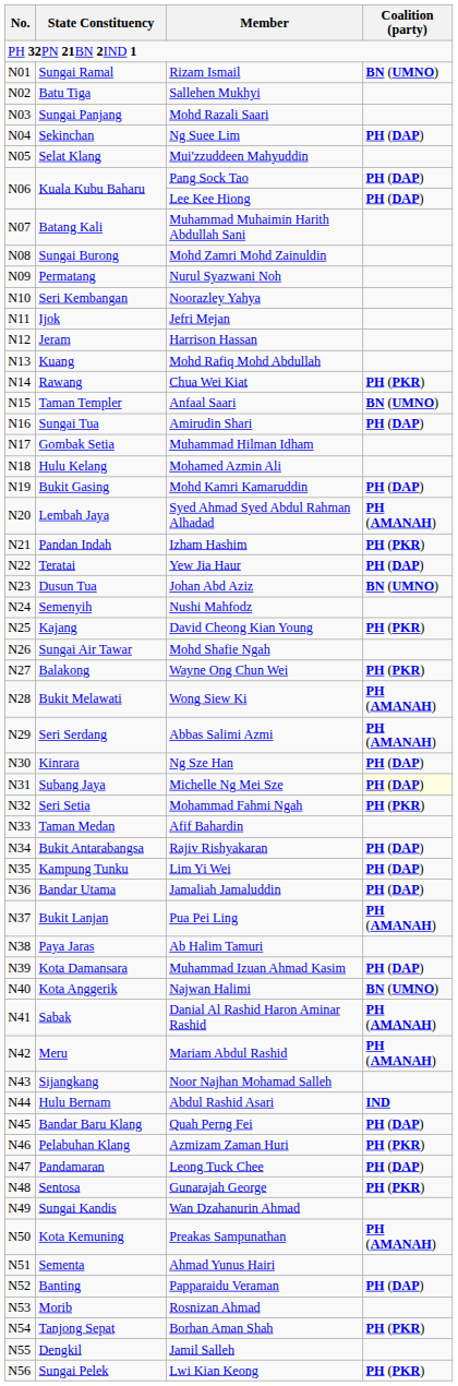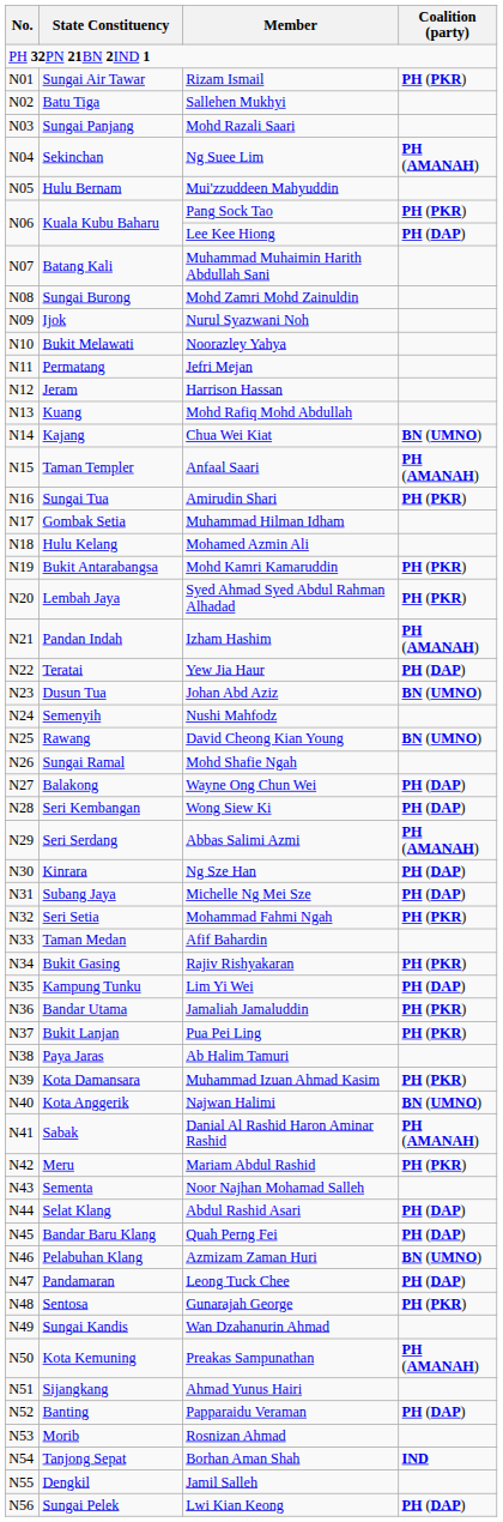Rizam Ismail | State Constituency: Sungai Ramal -> Sungai Air Tawar
Rizam Ismail | Coalition (party): BN (UMNO) -> PH (PKR)
Ng Suee Lim | Coalition (party): PH (DAP) -> PH (AMANAH)
Mui'zzuddeen Mahyuddin | State Constituency: Selat Klang -> Hulu Bernam
Pang Sock Tao | Coalition (party): PH (DAP) -> PH (PKR)
Nurul Syazwani Noh | State Constituency: Permatang -> Ijok
Noorazley Yahya | State Constituency: Seri Kembangan -> Bukit Melawati
Jefri Mejan | State Constituency: Ijok -> Permatang
Chua Wei Kiat | State Constituency: Rawang -> Kajang
Chua Wei Kiat | Coalition (party): PH (PKR) -> BN (UMNO)
Anfaal Saari | Coalition (party): BN (UMNO) -> PH (AMANAH)
Amirudin Shari | Coalition (party): PH (DAP) -> PH (PKR)
Mohd Kamri Kamaruddin | State Constituency: Bukit Gasing -> Bukit Antarabangsa
Mohd Kamri Kamaruddin | Coalition (party): PH (DAP) -> PH (PKR)
Syed Ahmad Syed Abdul Rahman Alhadad | Coalition (party): PH (AMANAH) -> PH (PKR)
Izham Hashim | Coalition (party): PH (PKR) -> PH (AMANAH)
David Cheong Kian Young | State Constituency: Kajang -> Rawang
David Cheong Kian Young | Coalition (party): PH (PKR) -> BN (UMNO)
Mohd Shafie Ngah | State Constituency: Sungai Air Tawar -> Sungai Ramal
Wayne Ong Chun Wei | Coalition (party): PH (PKR) -> PH (DAP)
Wong Siew Ki | State Constituency: Bukit Melawati -> Seri Kembangan
Wong Siew Ki | Coalition (party): PH (AMANAH) -> PH (DAP)
Michelle Ng Mei Sze | Coalition (party): lightyellow background -> no background
Rajiv Rishyakaran | State Constituency: Bukit Antarabangsa -> Bukit Gasing
Rajiv Rishyakaran | Coalition (party): PH (DAP) -> PH (PKR)
Jamaliah Jamaluddin | Coalition (party): PH (DAP) -> PH (PKR)
Pua Pei Ling | Coalition (party): PH (AMANAH) -> PH (PKR)
Muhammad Izuan Ahmad Kasim | Coalition (party): PH (DAP) -> PH (PKR)
Mariam Abdul Rashid | Coalition (party): PH (AMANAH) -> PH (PKR)
Noor Najhan Mohamad Salleh | State Constituency: Sijangkang -> Sementa
Abdul Rashid Asari | State Constituency: Hulu Bernam -> Selat Klang
Abdul Rashid Asari | Coalition (party): IND -> PH (DAP)
Azmizam Zaman Huri | Coalition (party): PH (PKR) -> BN (UMNO)
Ahmad Yunus Hairi | State Constituency: Sementa -> Sijangkang
Borhan Aman Shah | Coalition (party): PH (PKR) -> IND
Lwi Kian Keong | Coalition (party): PH (PKR) -> PH (DAP)
